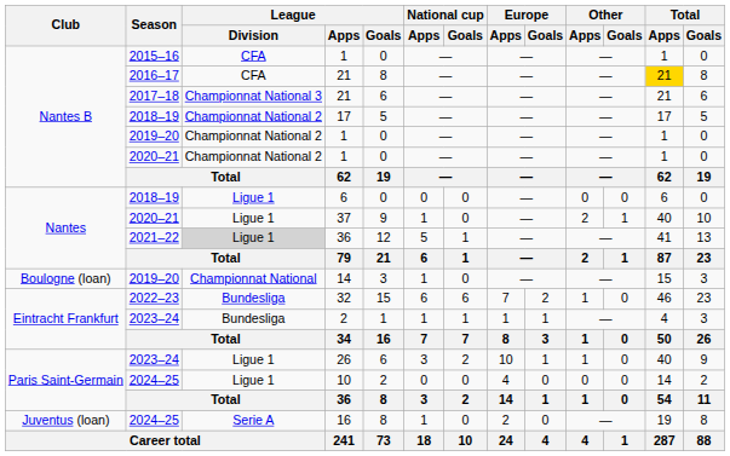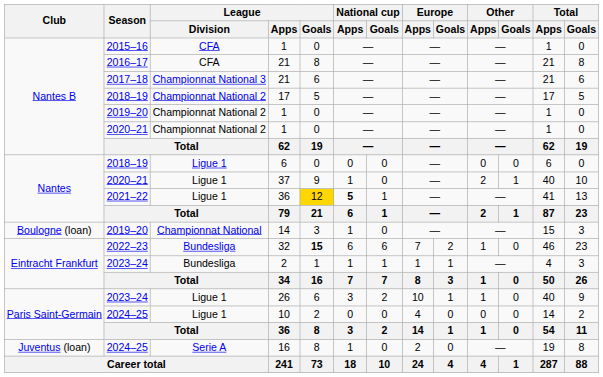2016–17 / 21 | Total / Apps: gold background -> no background
2021–22 / 36 | League / Division: lightgrey background -> no background
2021–22 / 36 | League / Goals: no background -> gold background
2021–22 / 36 | National cup / Apps: normal -> bold
32 | League / Goals: normal -> bold
